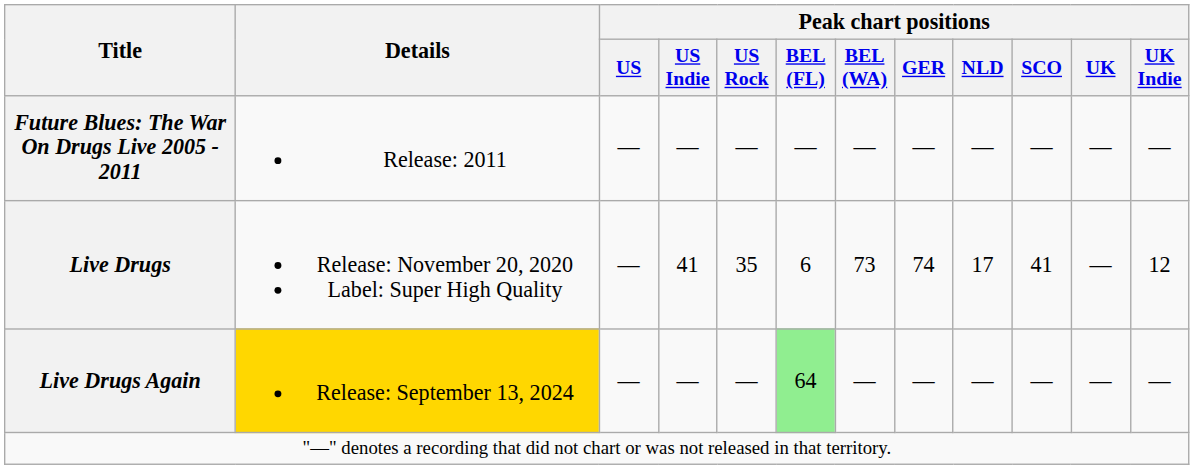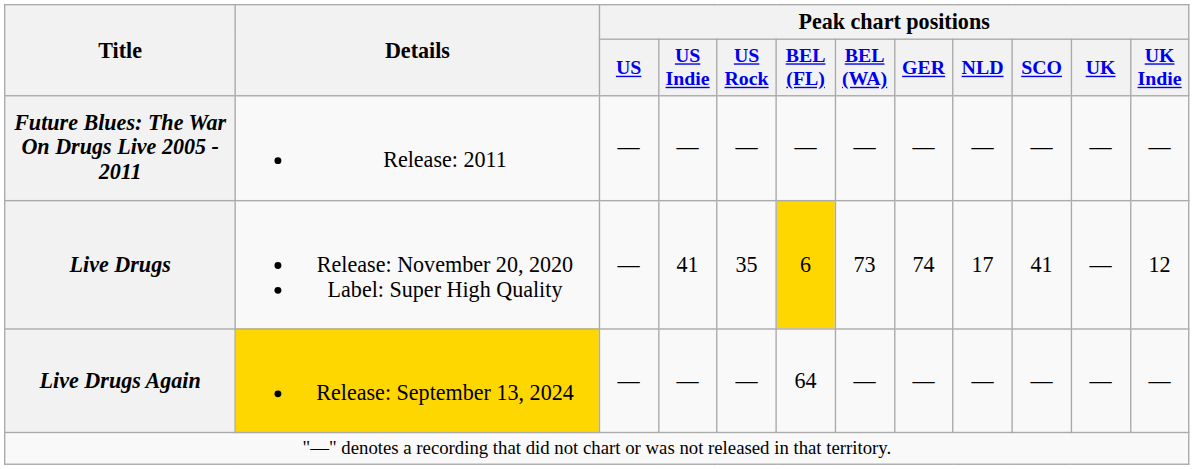Live Drugs | Peak chart positions / BEL (FL): no background -> gold background
Live Drugs Again | Peak chart positions / BEL (FL): lightgreen background -> no background
